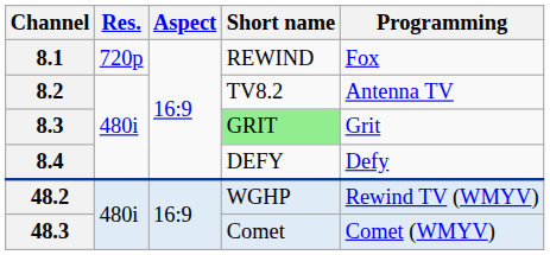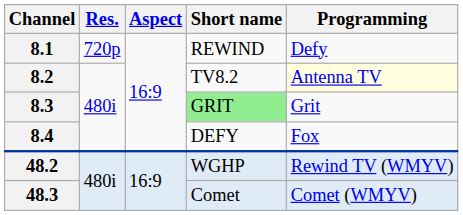8.1 | Programming: Fox -> Defy
8.2 | Programming: no background -> lightyellow background
8.4 | Programming: Defy -> Fox
